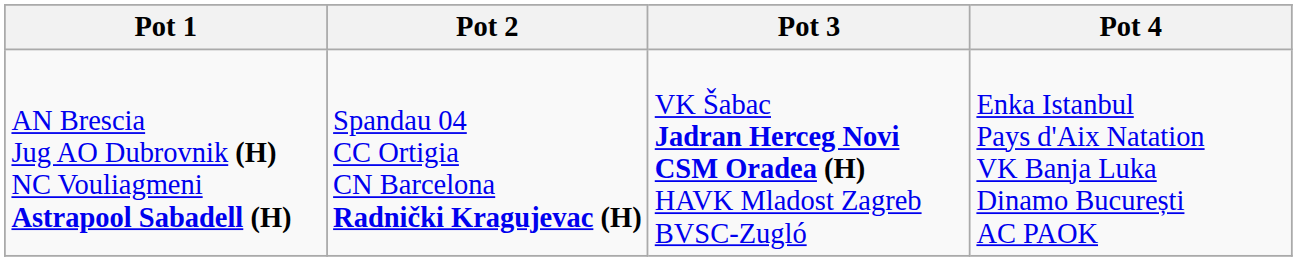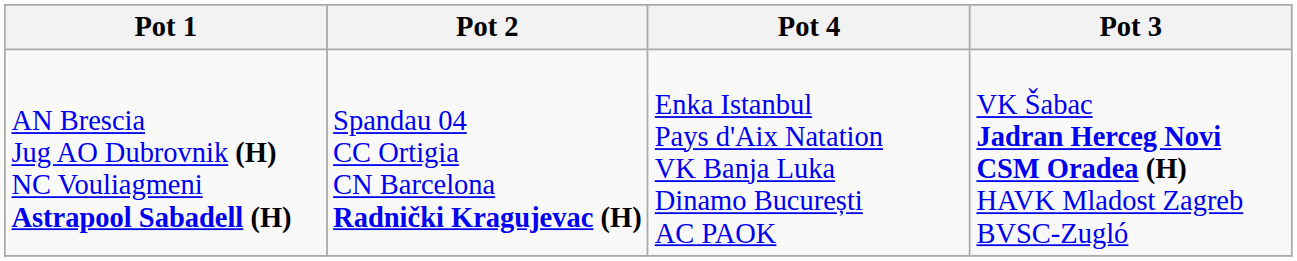columns swapped: Pot 3 <-> Pot 4
